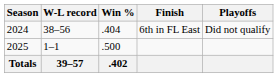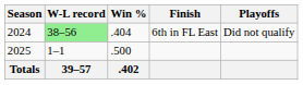6th in FL East | W-L record: no background -> lightgreen background
